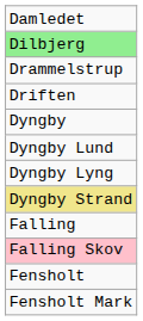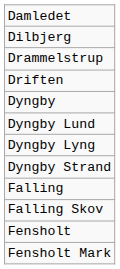row 2 | column 1: lightgreen background -> no background
row 8 | column 1: khaki background -> no background
row 10 | column 1: pink background -> no background
